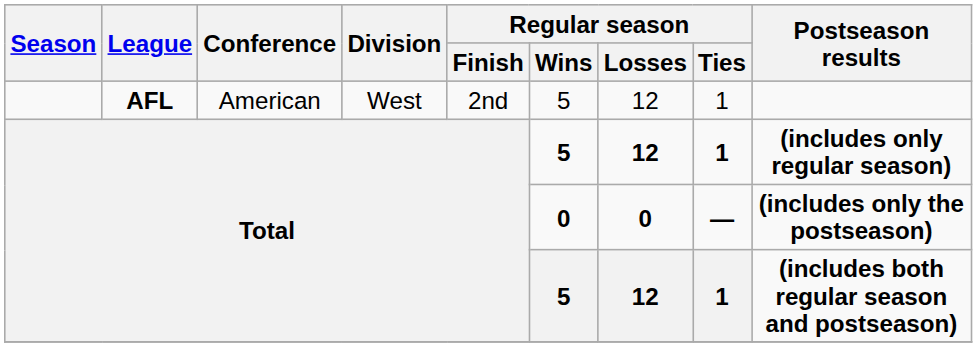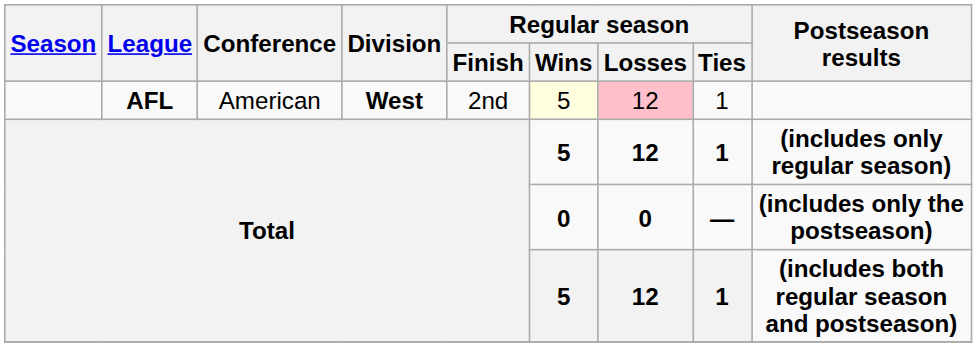row 3 | Division: normal -> bold
row 3 | Regular season / Wins: no background -> lightyellow background
row 3 | Regular season / Losses: no background -> pink background
